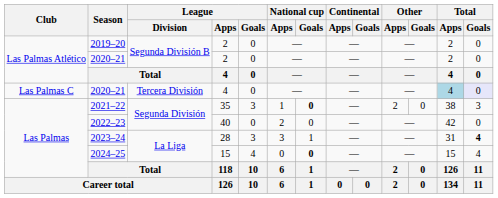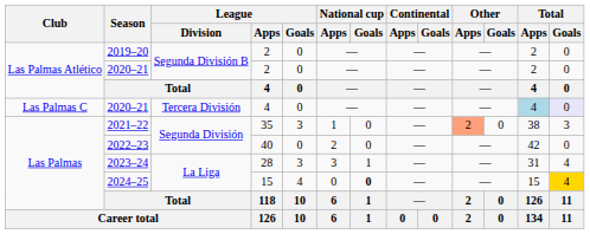2021–22 | National cup / Goals: bold -> normal
2021–22 | Other / Apps: no background -> lightsalmon background
2023–24 | Total / Goals: bold -> normal
2024–25 | Total / Goals: no background -> gold background
